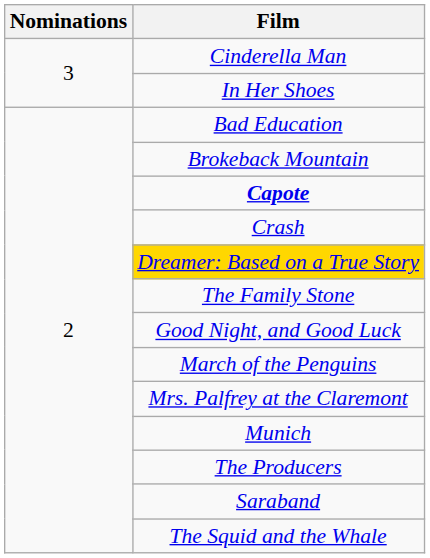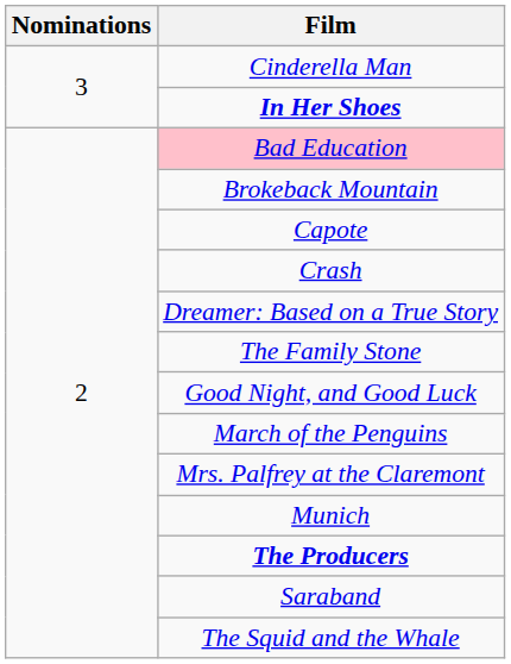In Her Shoes | Film: normal -> bold
Bad Education | Film: no background -> pink background
Capote | Film: bold -> normal
Dreamer: Based on a True Story | Film: gold background -> no background
The Producers | Film: normal -> bold
